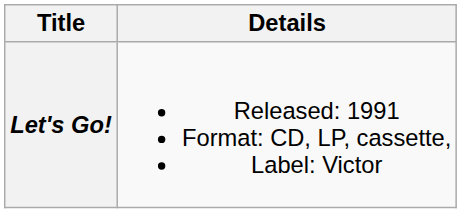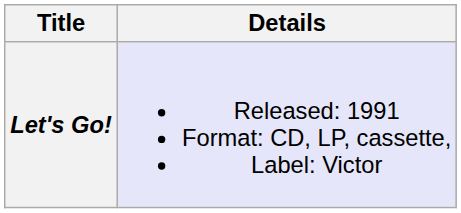Let's Go! | Details: no background -> lavender background
